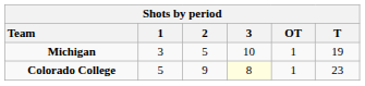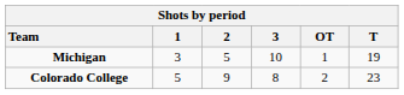Colorado College | 3: lightyellow background -> no background
Colorado College | OT: 1 -> 2
